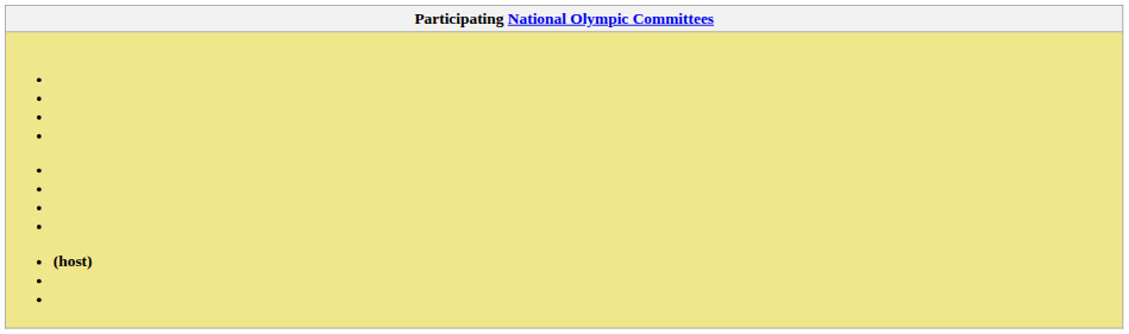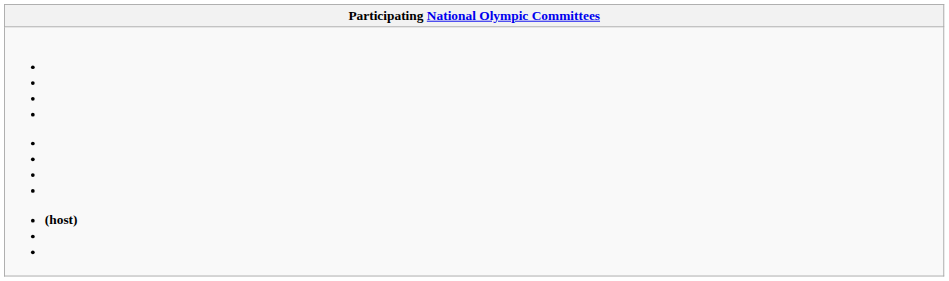row 2 | column 1: khaki background -> no background
